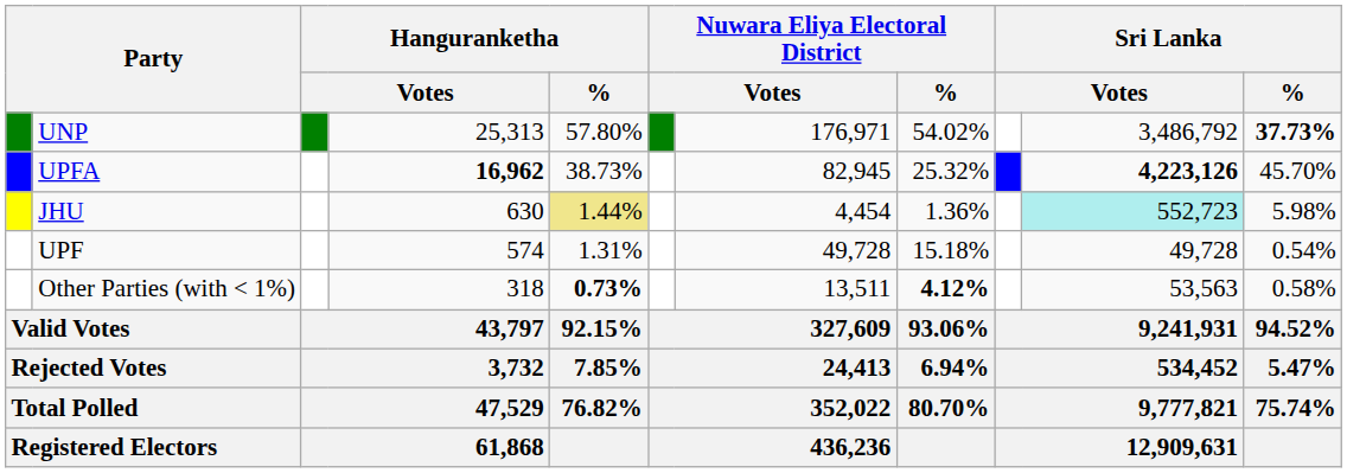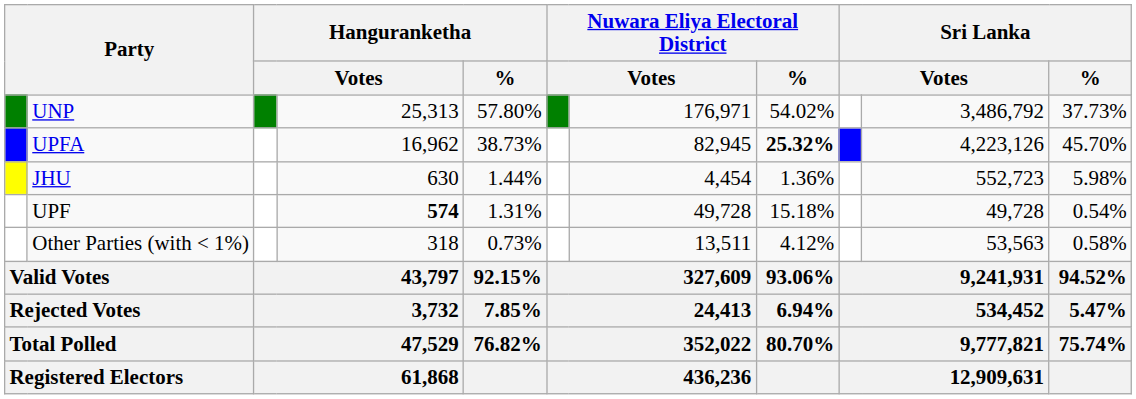UNP | Sri Lanka / %: bold -> normal
UPFA | column 4: bold -> normal
UPFA | Nuwara Eliya Electoral District / %: normal -> bold
UPFA | column 10: bold -> normal
JHU | Hanguranketha / %: khaki background -> no background
JHU | column 10: paleturquoise background -> no background
UPF | column 4: normal -> bold
Other Parties (with < 1%) | Hanguranketha / %: bold -> normal
Other Parties (with < 1%) | Nuwara Eliya Electoral District / %: bold -> normal
